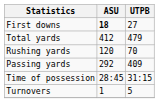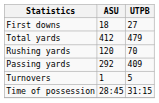First downs | ASU: bold -> normal
rows swapped: Turnovers <-> Time of possession
